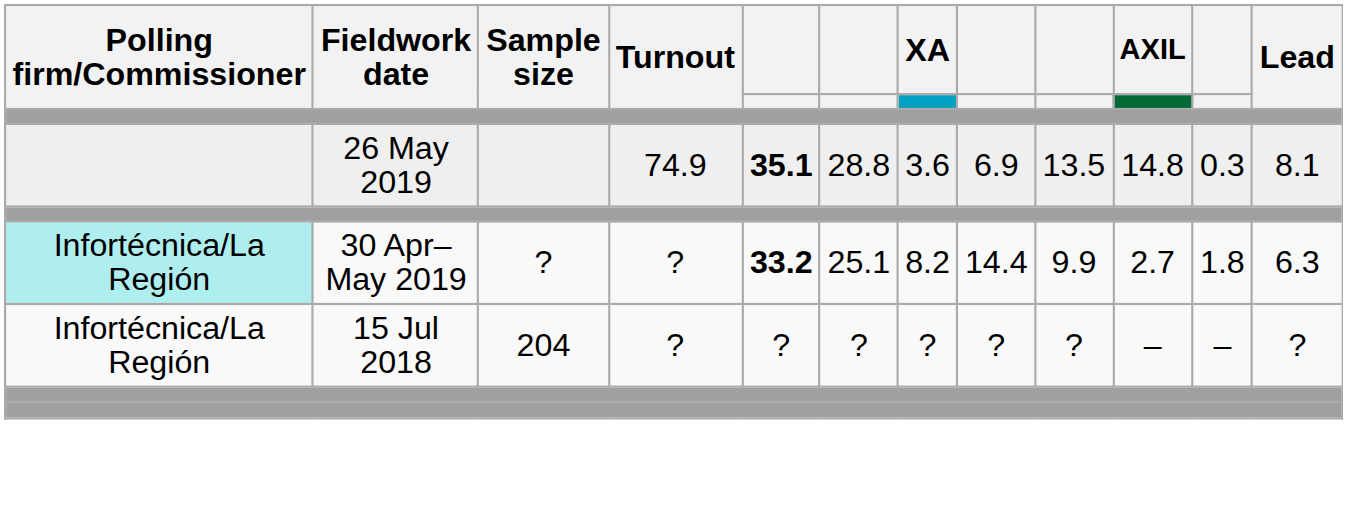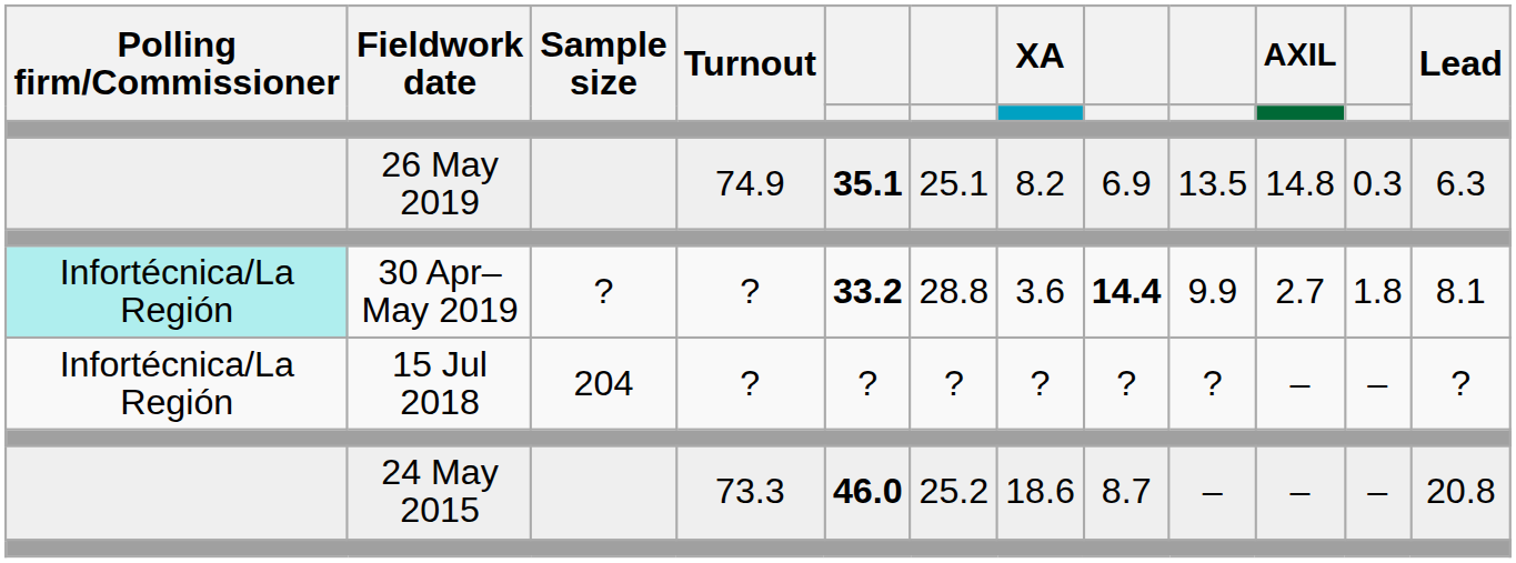26 May 2019 | column 6: 28.8 -> 25.1
26 May 2019 | XA: 3.6 -> 8.2
26 May 2019 | Lead: 8.1 -> 6.3
30 Apr–May 2019 | column 6: 25.1 -> 28.8
30 Apr–May 2019 | XA: 8.2 -> 3.6
30 Apr–May 2019 | column 8: normal -> bold
30 Apr–May 2019 | Lead: 6.3 -> 8.1
+ row: 24 May 2015 | 73.3 | 46.0 | 25.2 | 18.6 | 8.7 | – | – | – | 20.8
